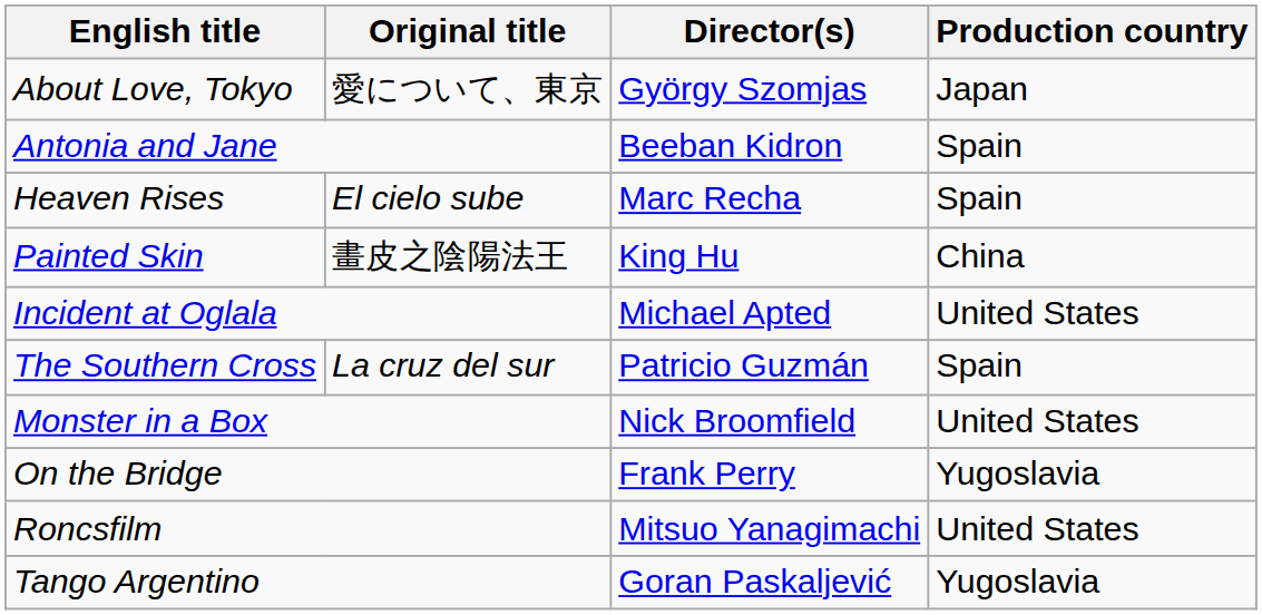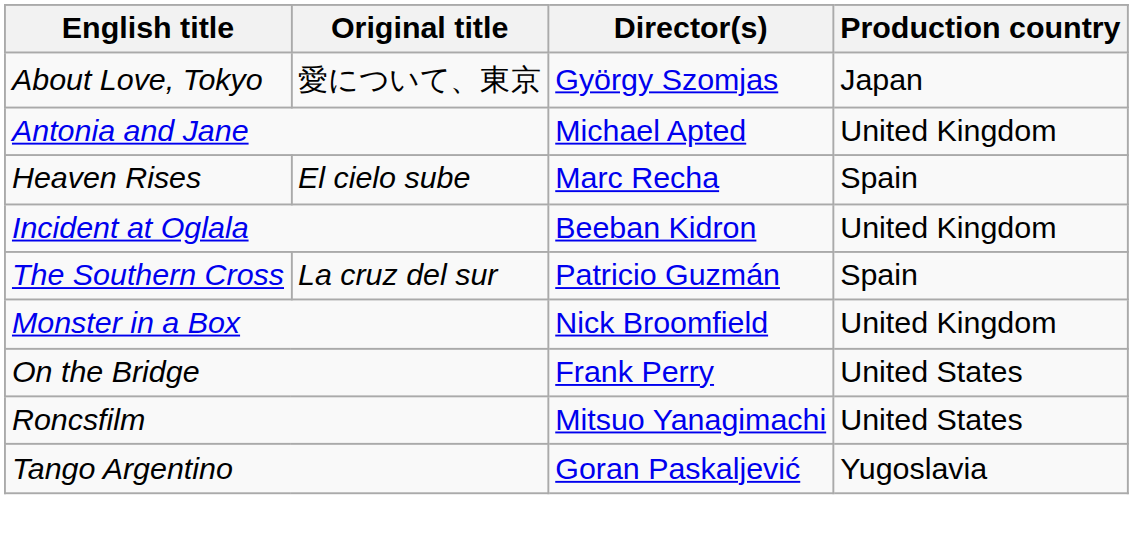Antonia and Jane | Director(s): Beeban Kidron -> Michael Apted
Antonia and Jane | Production country: Spain -> United Kingdom
- row: Painted Skin | 畫皮之陰陽法王 | King Hu | China
Incident at Oglala | Director(s): Michael Apted -> Beeban Kidron
Incident at Oglala | Production country: United States -> United Kingdom
Monster in a Box | Production country: United States -> United Kingdom
On the Bridge | Production country: Yugoslavia -> United States
